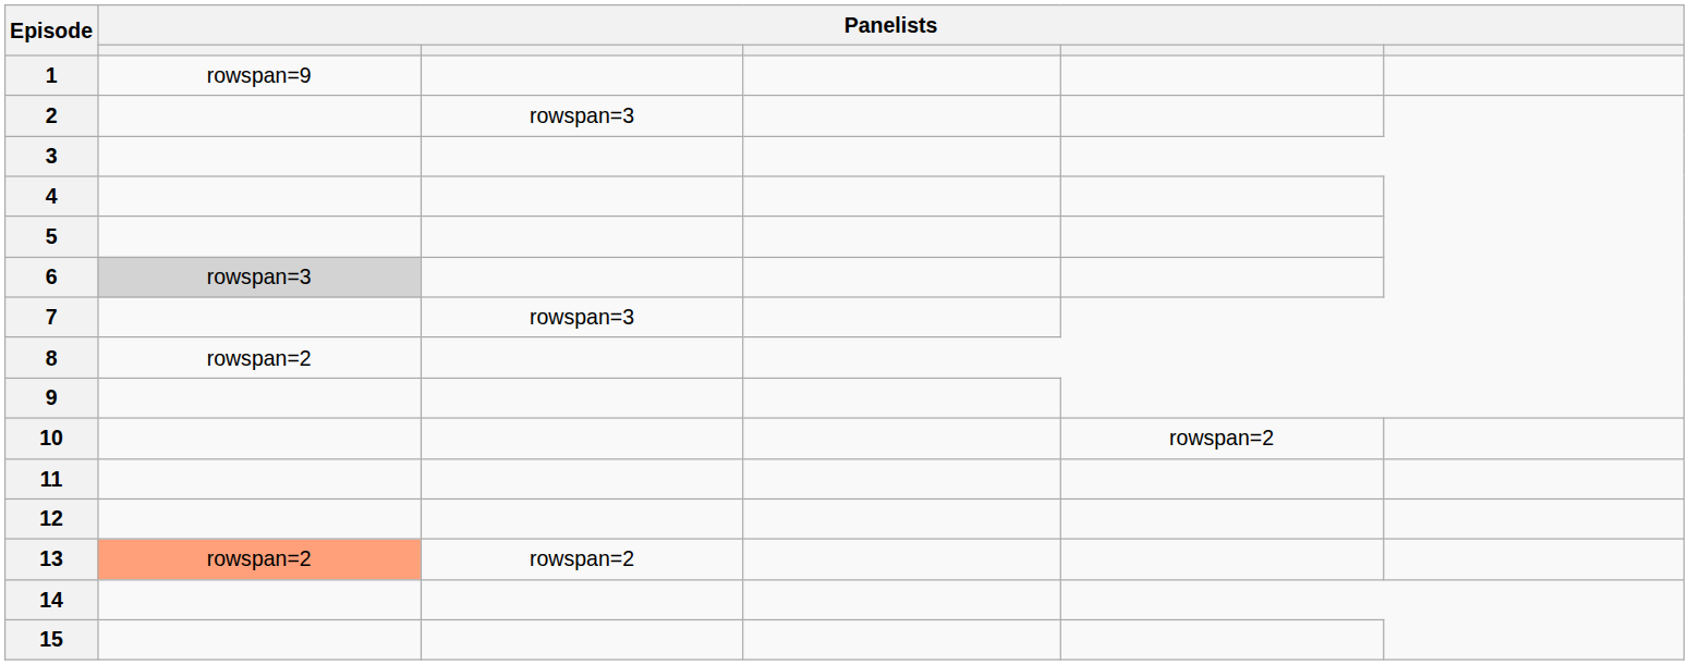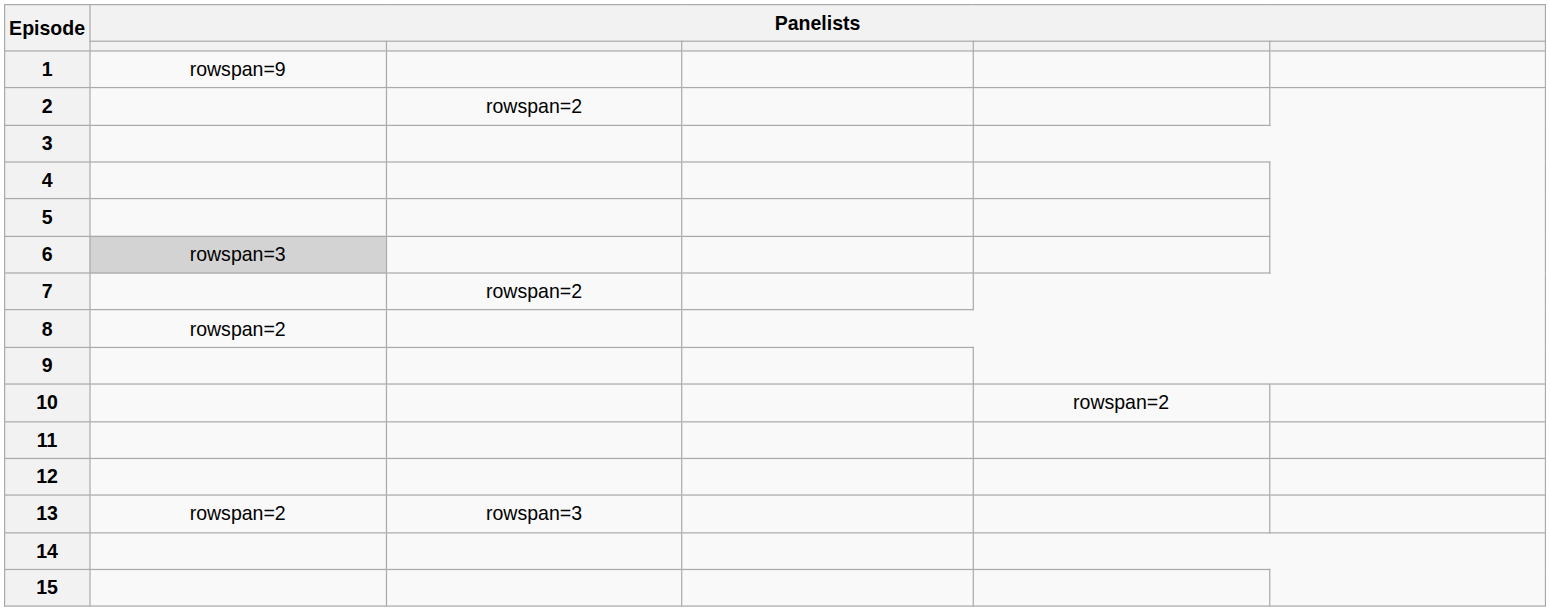2 | column 3: rowspan=3 -> rowspan=2
7 | column 3: rowspan=3 -> rowspan=2
13 | column 2: lightsalmon background -> no background
13 | column 3: rowspan=2 -> rowspan=3
